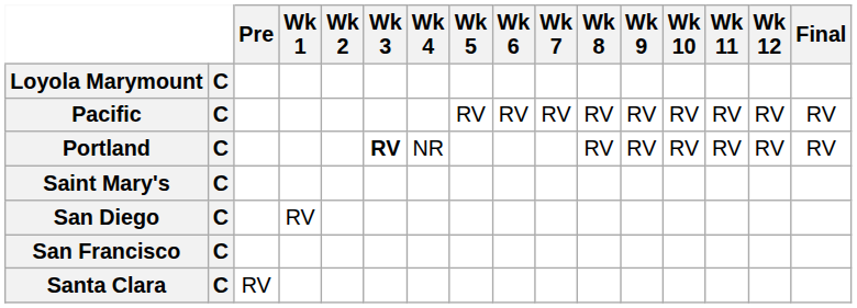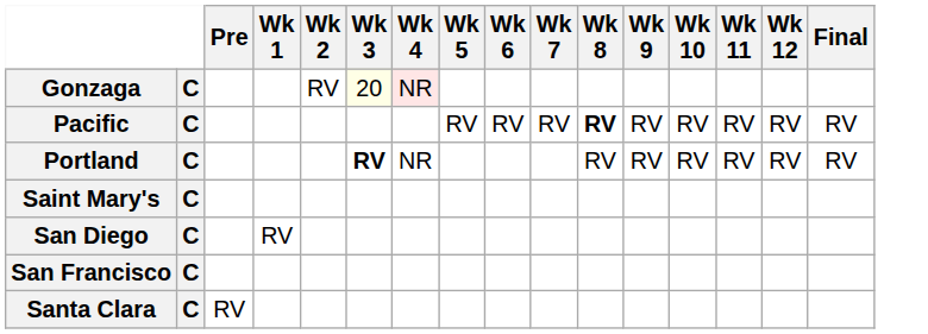+ row: Gonzaga | C | RV | 20 | NR
- row: Loyola Marymount | C
Pacific | Wk 8: normal -> bold
